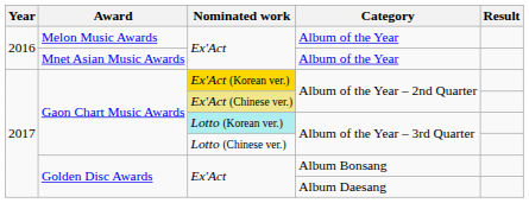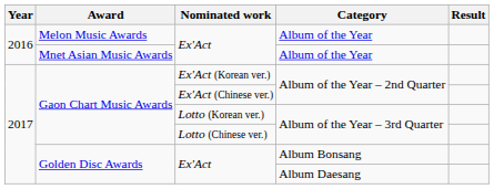Ex'Act (Korean ver.) | Nominated work: gold background -> no background
Ex'Act (Chinese ver.) | Nominated work: khaki background -> no background
Lotto (Korean ver.) | Nominated work: paleturquoise background -> no background
